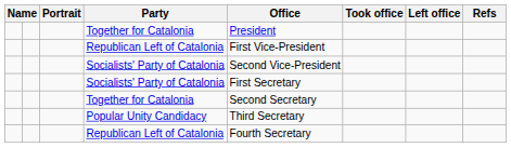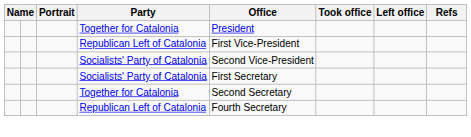- row: Popular Unity Candidacy | Third Secretary
